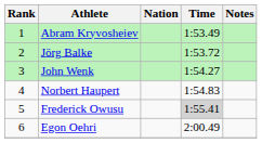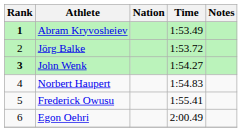Abram Kryvosheiev | Rank: normal -> bold
John Wenk | Rank: normal -> bold
Frederick Owusu | Time: lightgrey background -> no background
